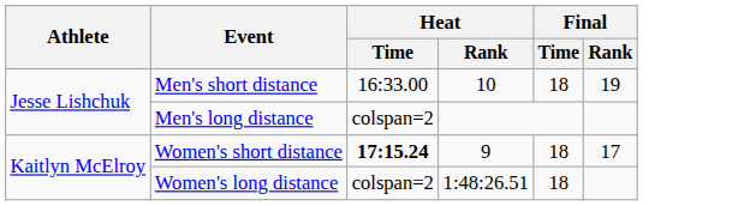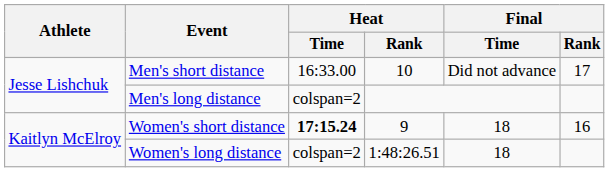Men's short distance | Final / Time: 18 -> Did not advance
Men's short distance | Final / Rank: 19 -> 17
Women's short distance | Final / Rank: 17 -> 16
